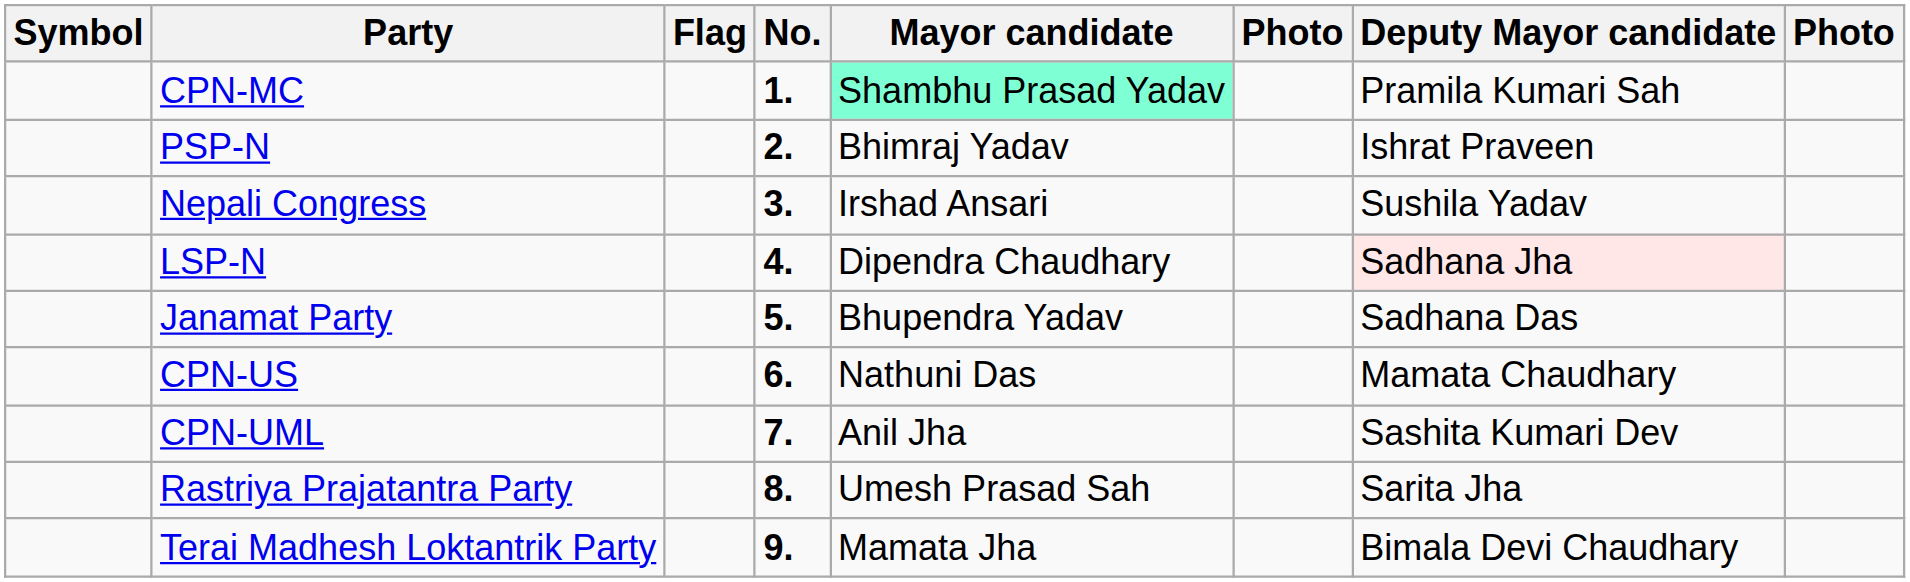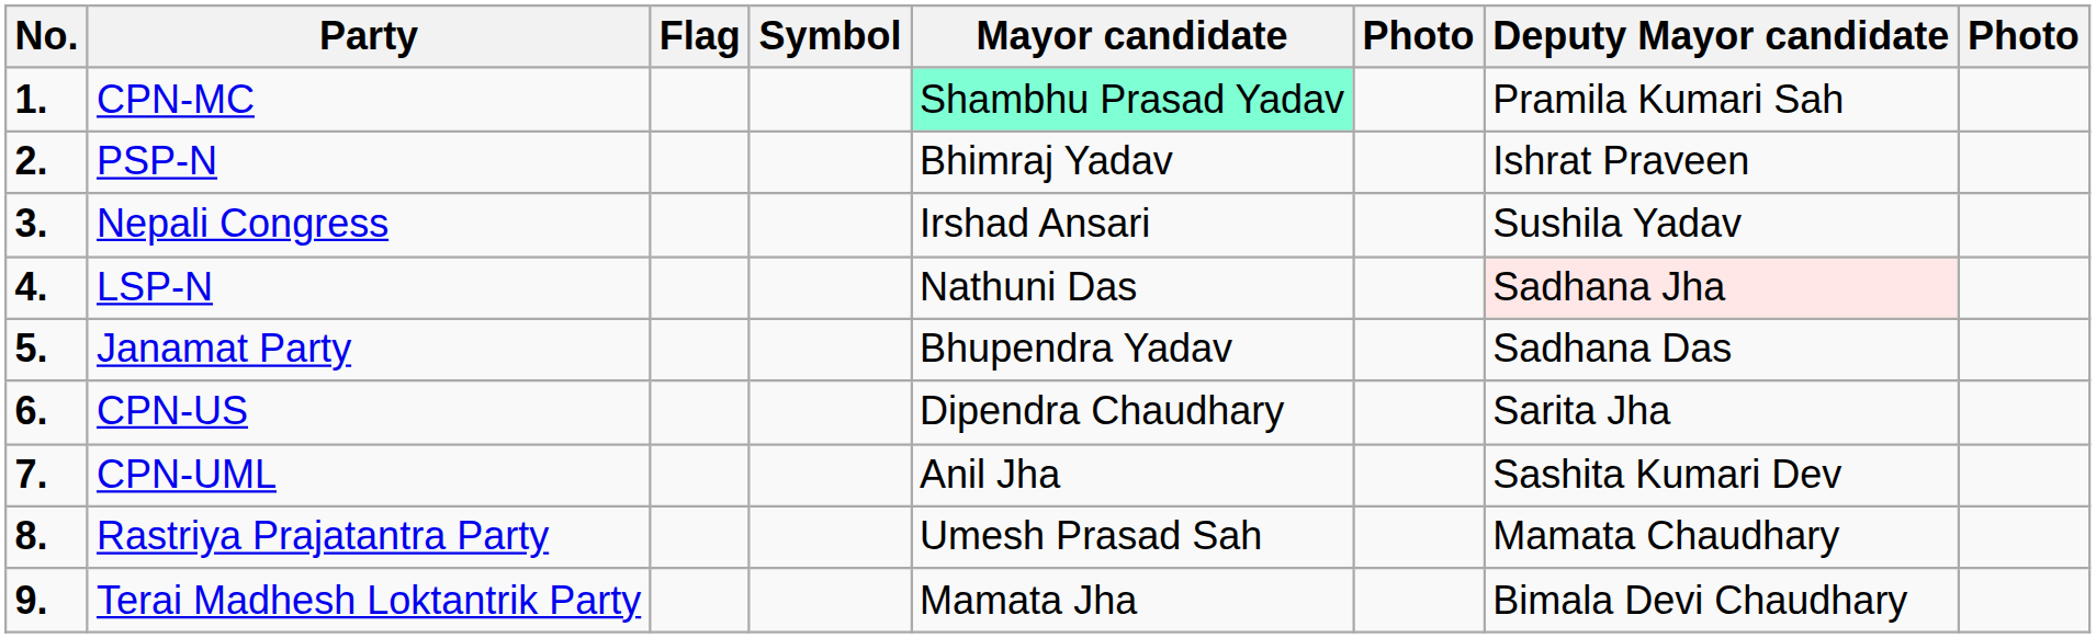columns swapped: No. <-> Symbol
LSP-N | Mayor candidate: Dipendra Chaudhary -> Nathuni Das
CPN-US | Mayor candidate: Nathuni Das -> Dipendra Chaudhary
CPN-US | Deputy Mayor candidate: Mamata Chaudhary -> Sarita Jha
Rastriya Prajatantra Party | Deputy Mayor candidate: Sarita Jha -> Mamata Chaudhary
